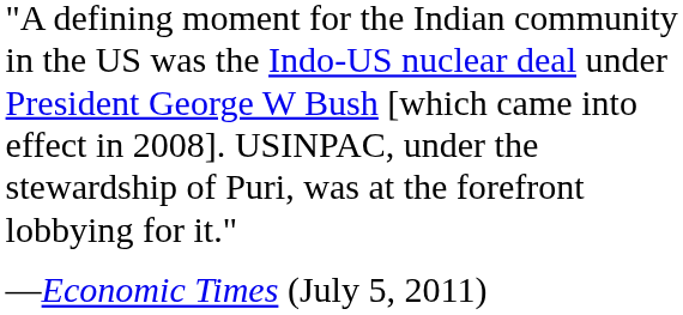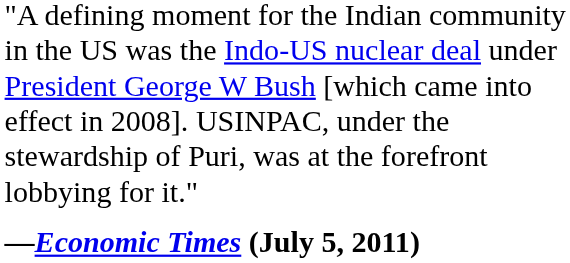row 2 | column 1: normal -> bold
